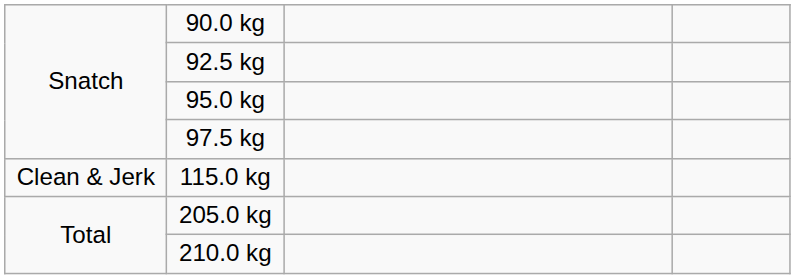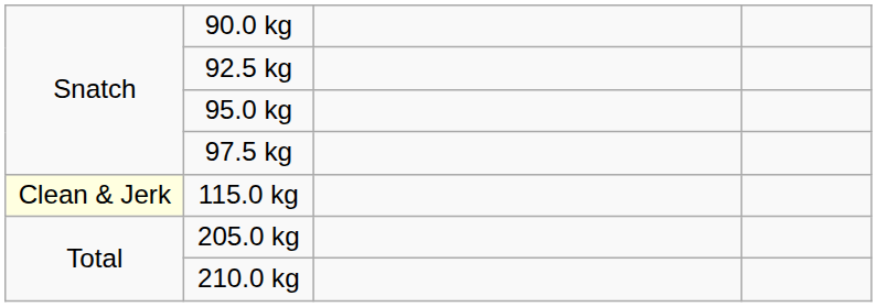115.0 kg | column 1: no background -> lightyellow background
